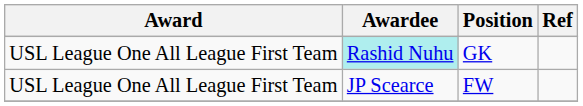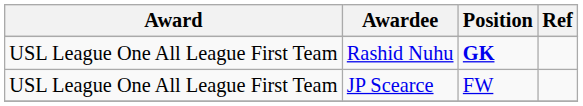row 2 | Awardee: paleturquoise background -> no background
row 2 | Position: normal -> bold
